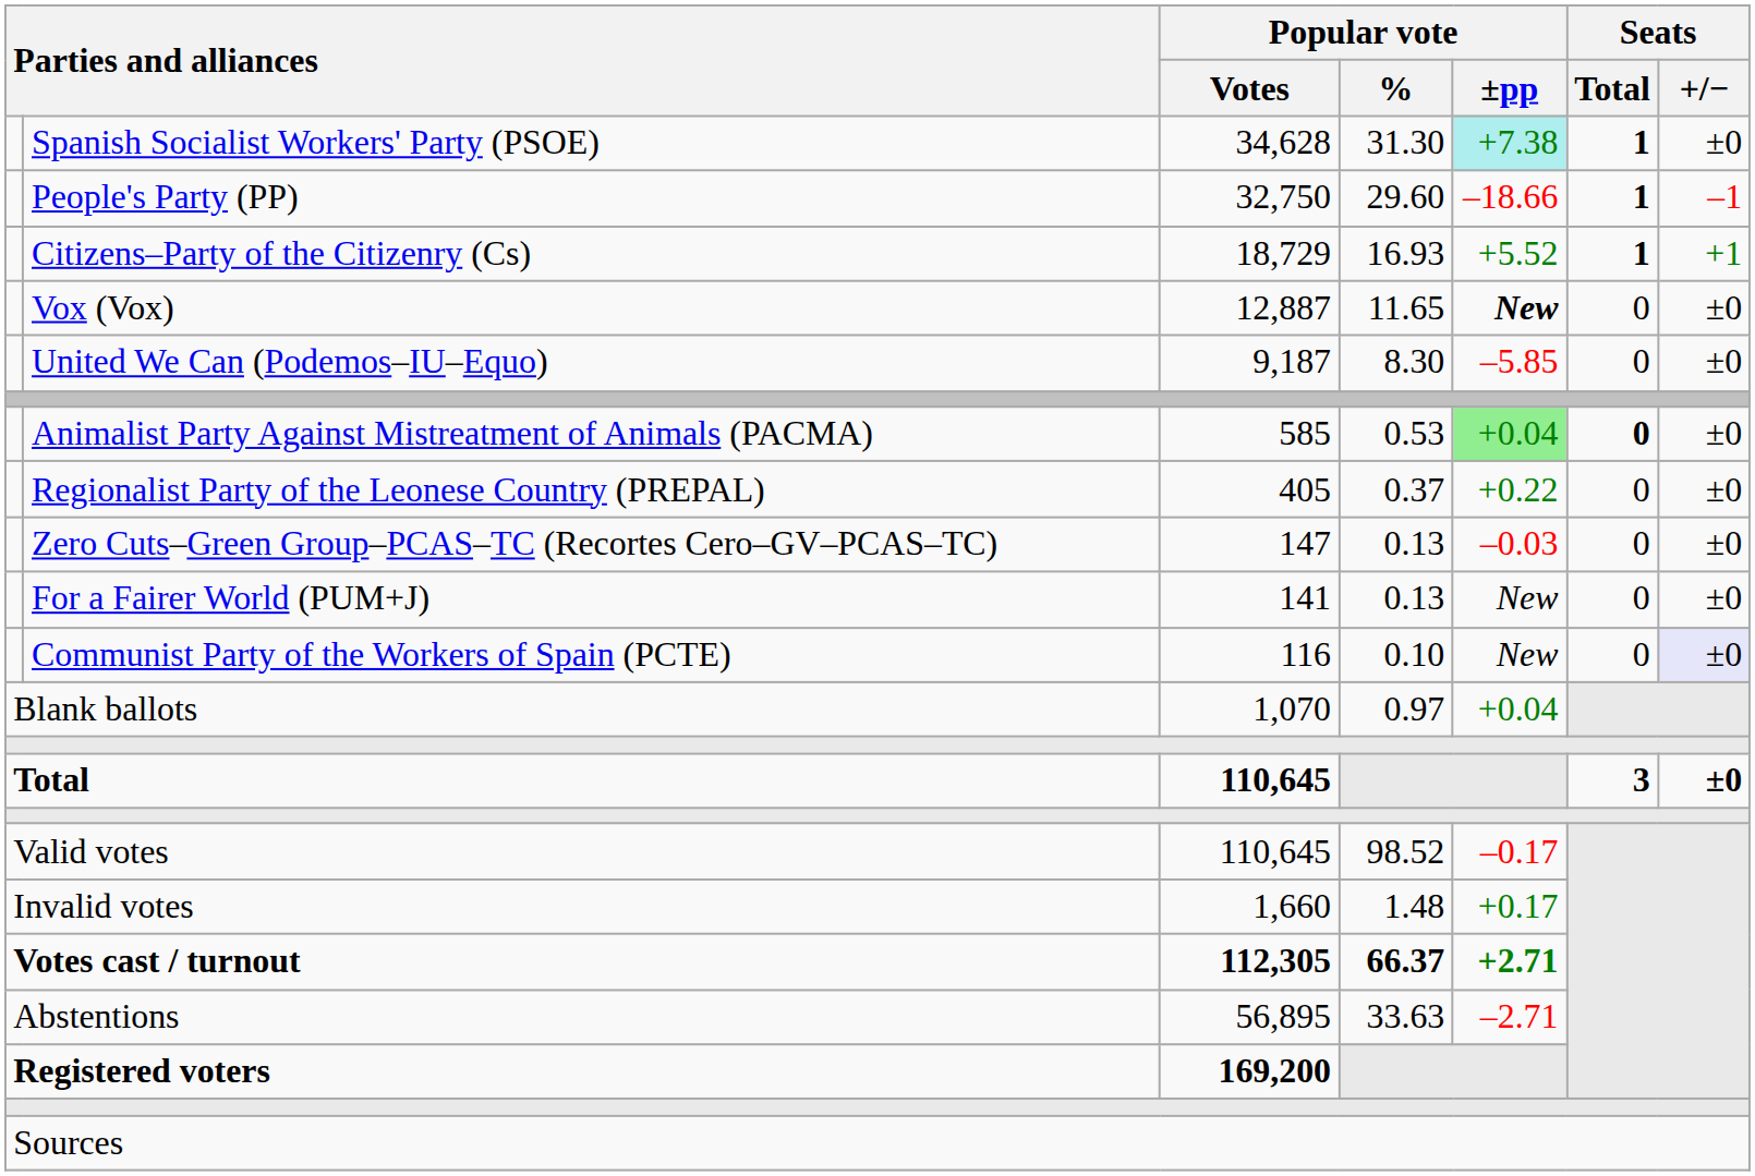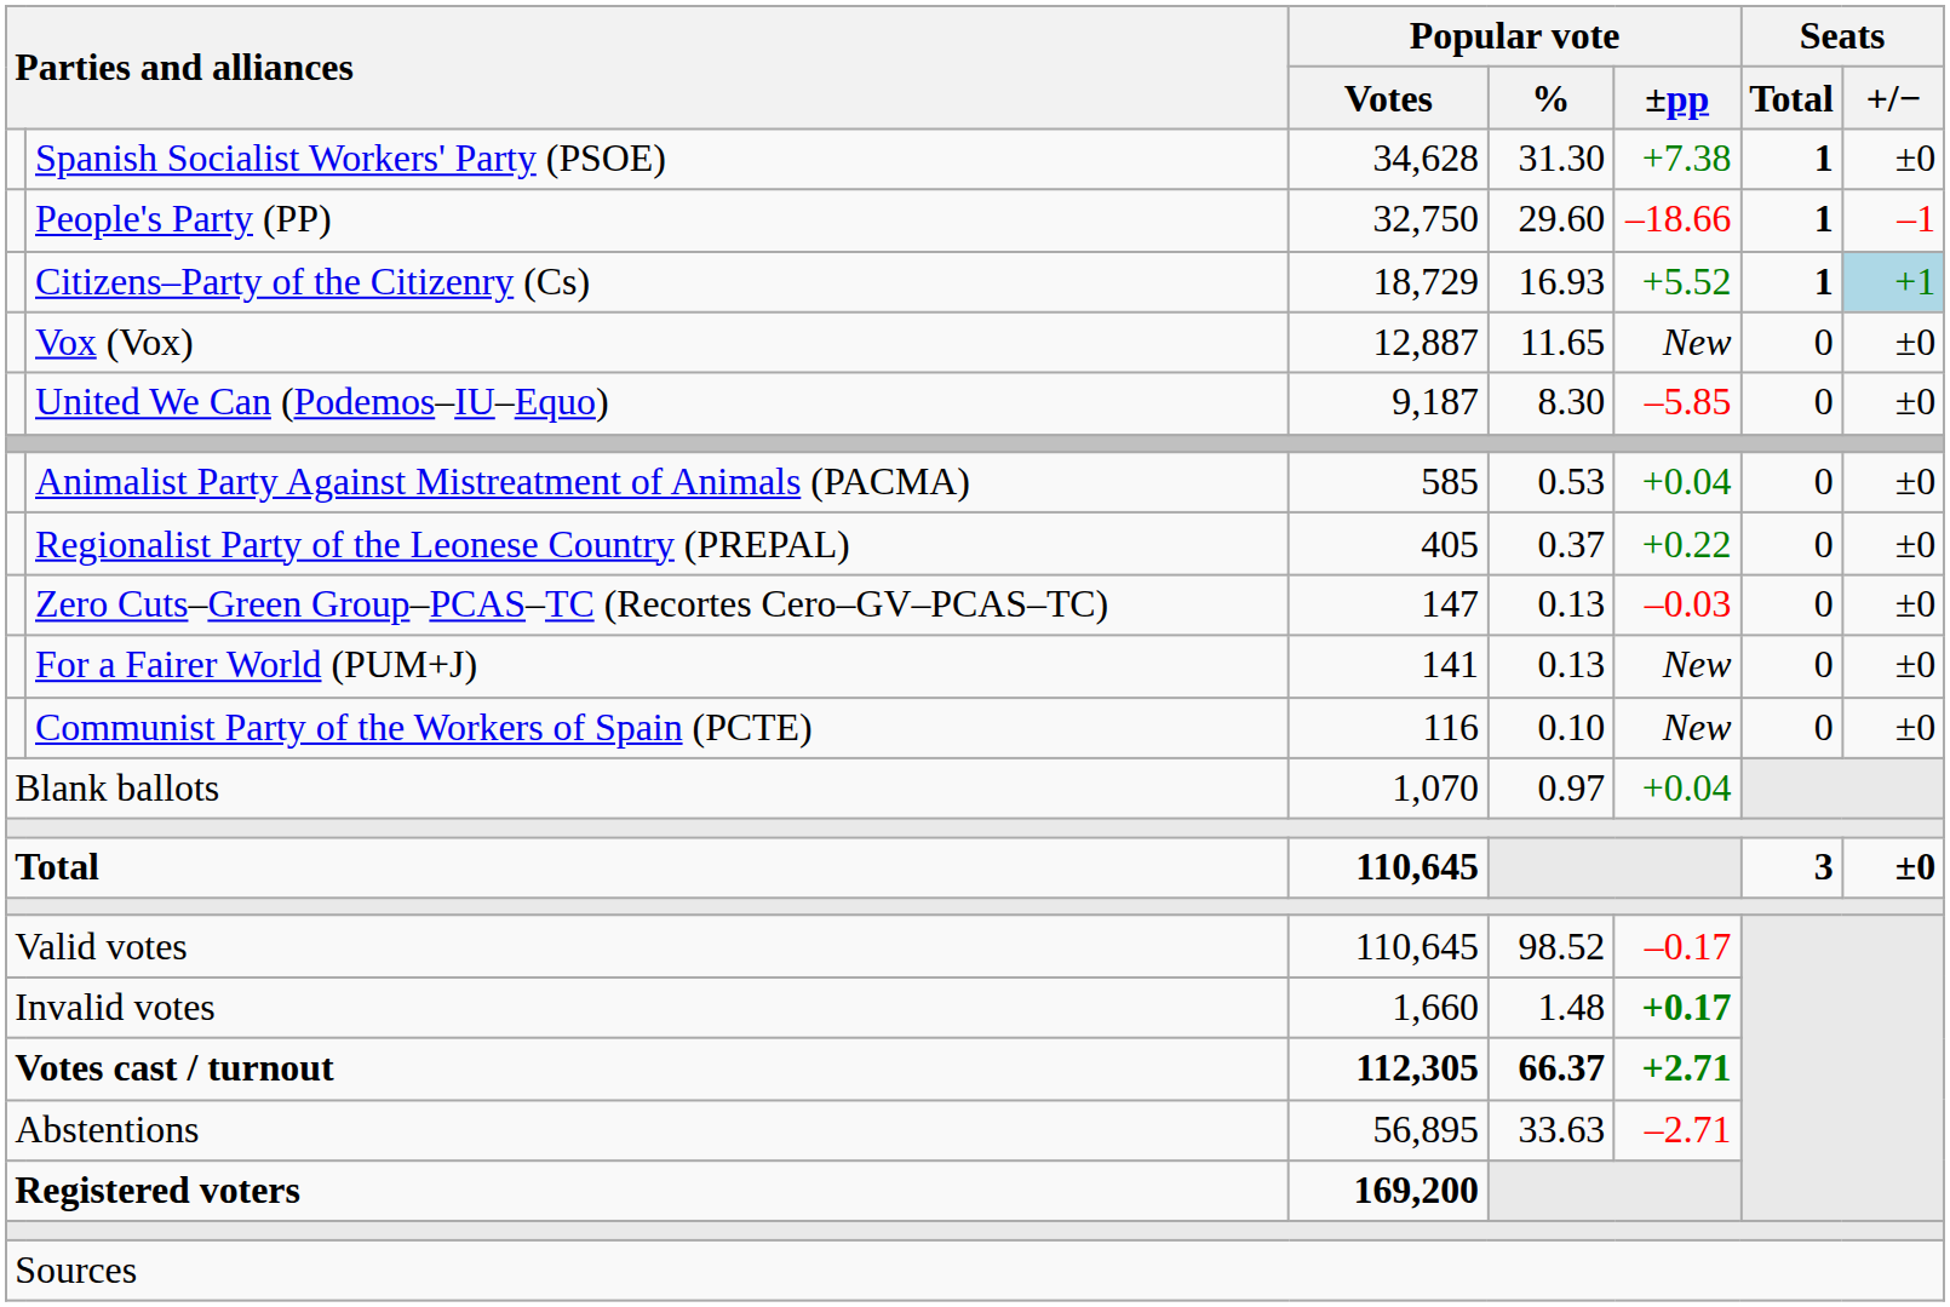Spanish Socialist Workers' Party (PSOE) | Popular vote / ±pp: paleturquoise background -> no background
Citizens–Party of the Citizenry (Cs) | Seats / +/−: no background -> lightblue background
Vox (Vox) | Popular vote / ±pp: bold -> normal
Animalist Party Against Mistreatment of Animals (PACMA) | Popular vote / ±pp: lightgreen background -> no background
Animalist Party Against Mistreatment of Animals (PACMA) | Seats / Total: bold -> normal
Communist Party of the Workers of Spain (PCTE) | Seats / +/−: lavender background -> no background
Invalid votes | Popular vote / ±pp: normal -> bold
